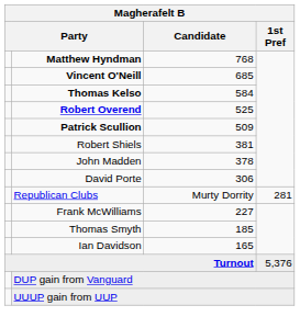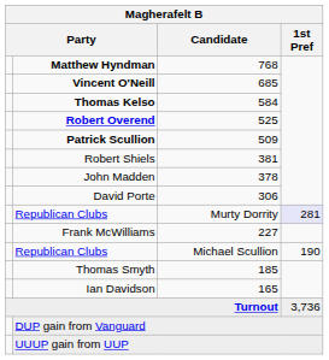Republican Clubs / Murty Dorrity | 1st Pref: no background -> lavender background
+ row: Republican Clubs | Michael Scullion | 190
Turnout | 1st Pref: 5,376 -> 3,736
